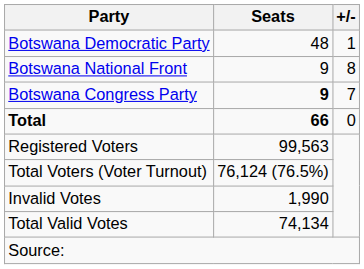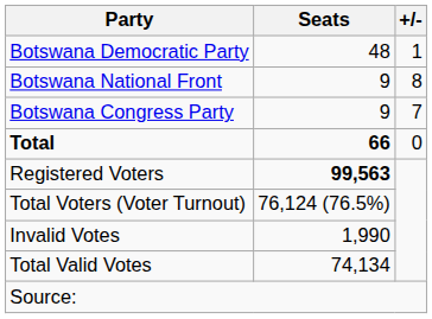Botswana Congress Party | Seats: bold -> normal
Registered Voters | Seats: normal -> bold
